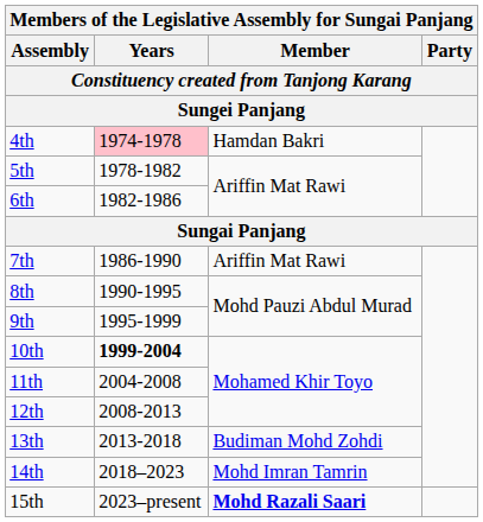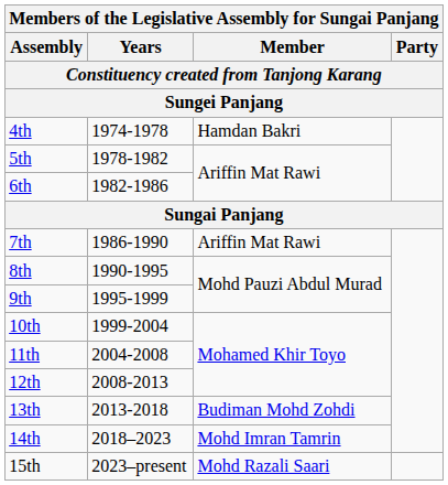4th | Years: pink background -> no background
10th | Years: bold -> normal
15th | Member: bold -> normal
